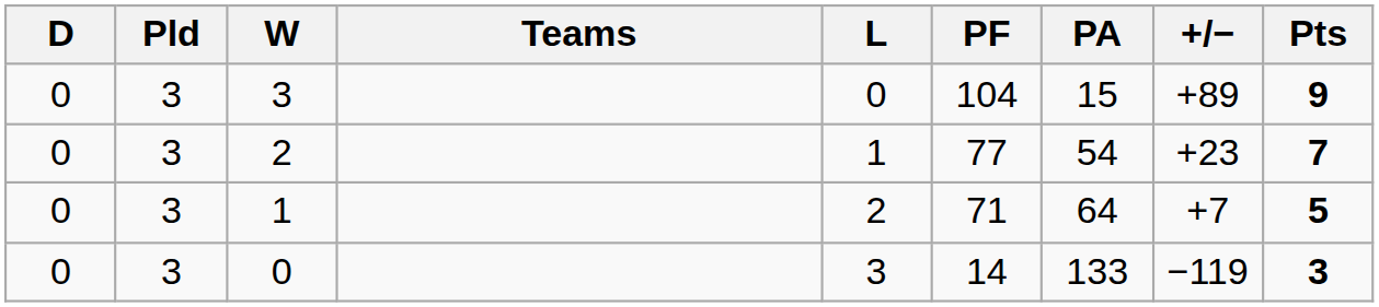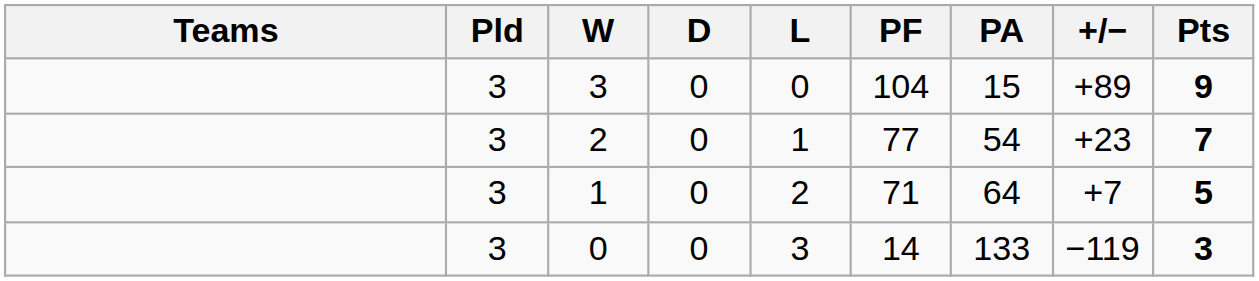columns swapped: Teams <-> D
